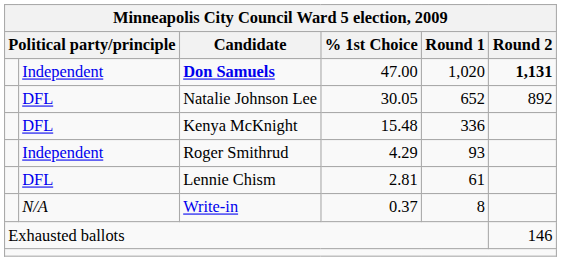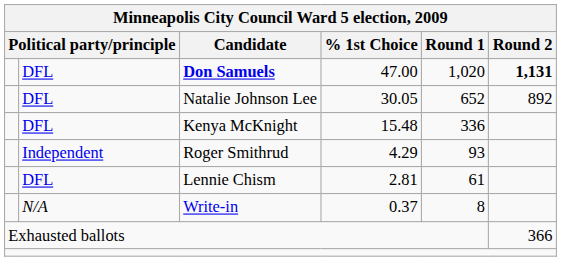Don Samuels | column 2: Independent -> DFL
Exhausted ballots | Round 2: 146 -> 366
